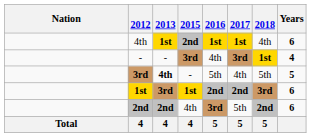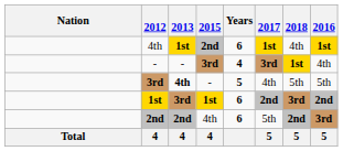columns swapped: 2016 <-> Years
